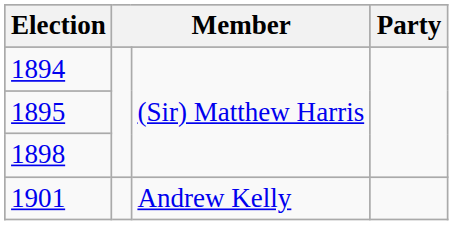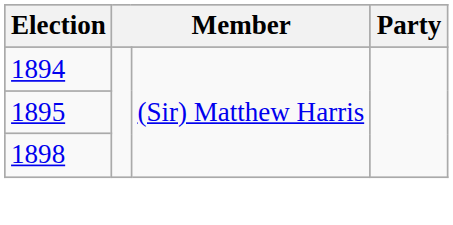- row: 1901 | Andrew Kelly
